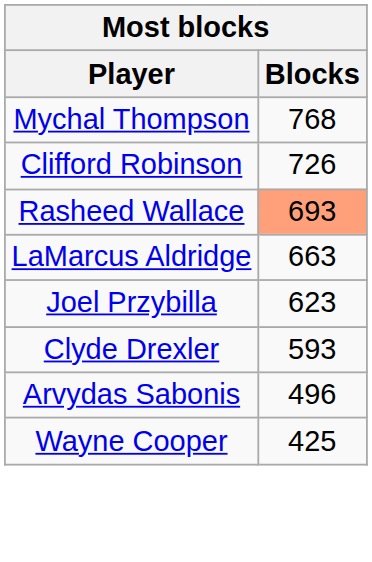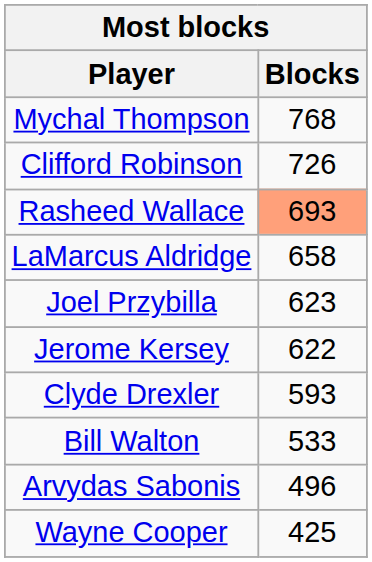LaMarcus Aldridge | Blocks: 663 -> 658
+ row: Jerome Kersey | 622
+ row: Bill Walton | 533
